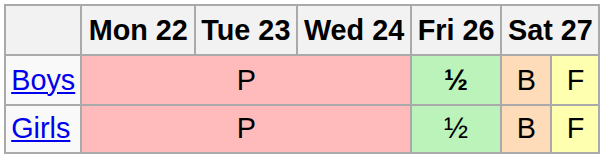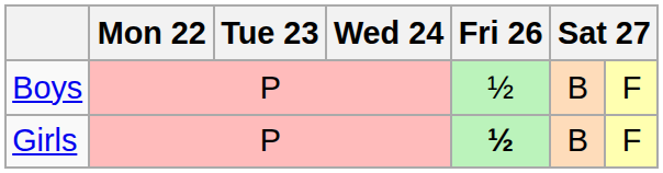Boys | Fri 26: bold -> normal
Girls | Fri 26: normal -> bold
